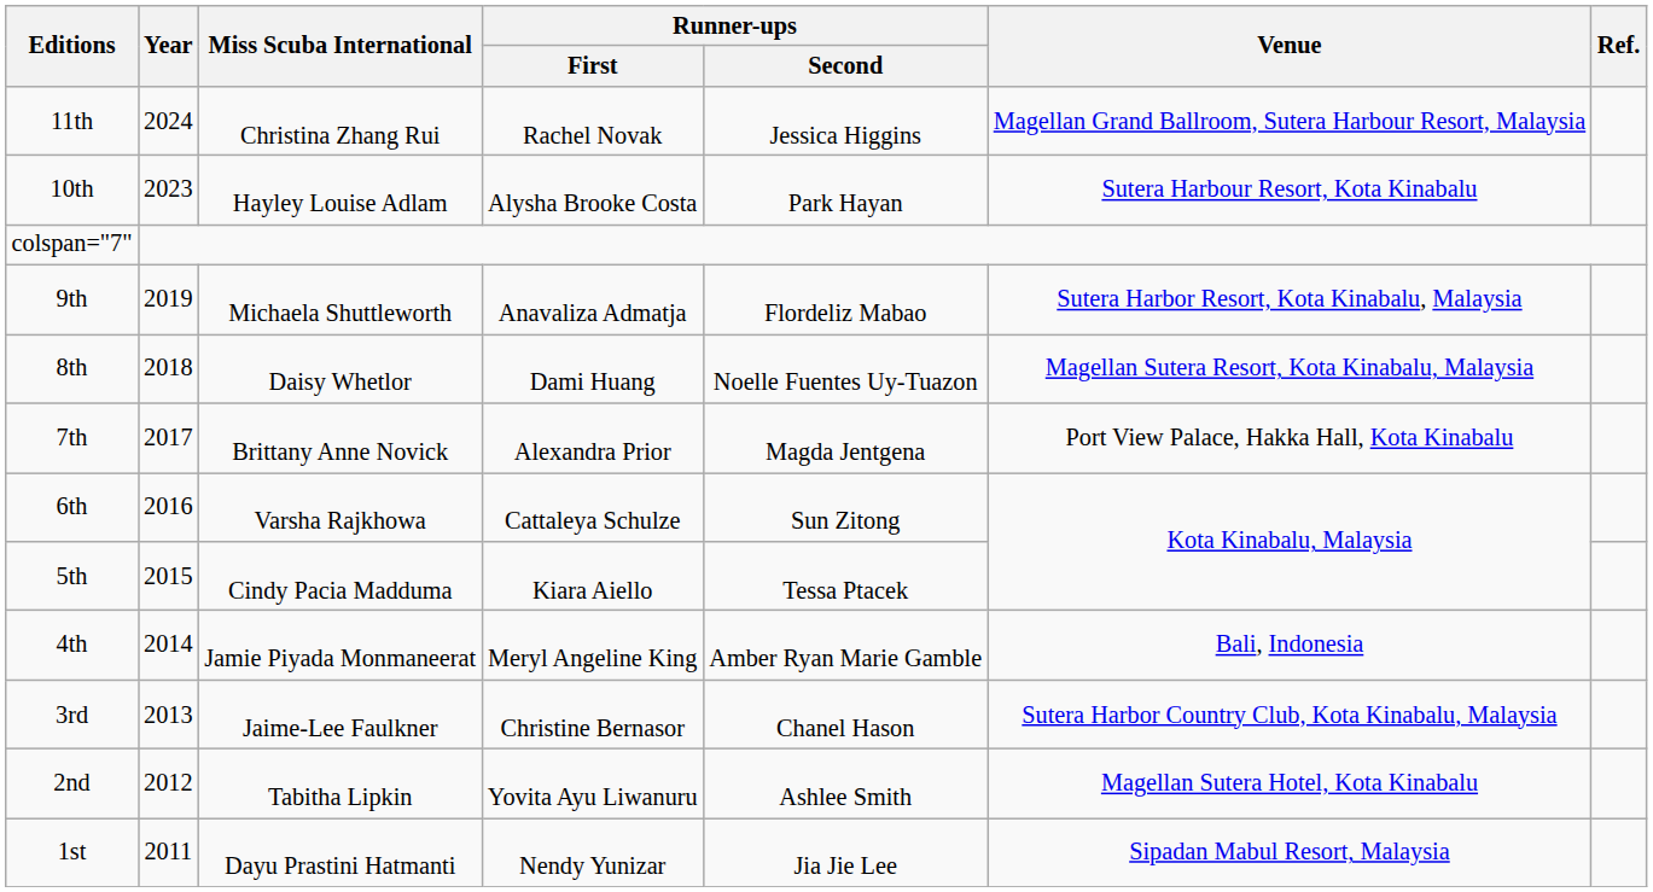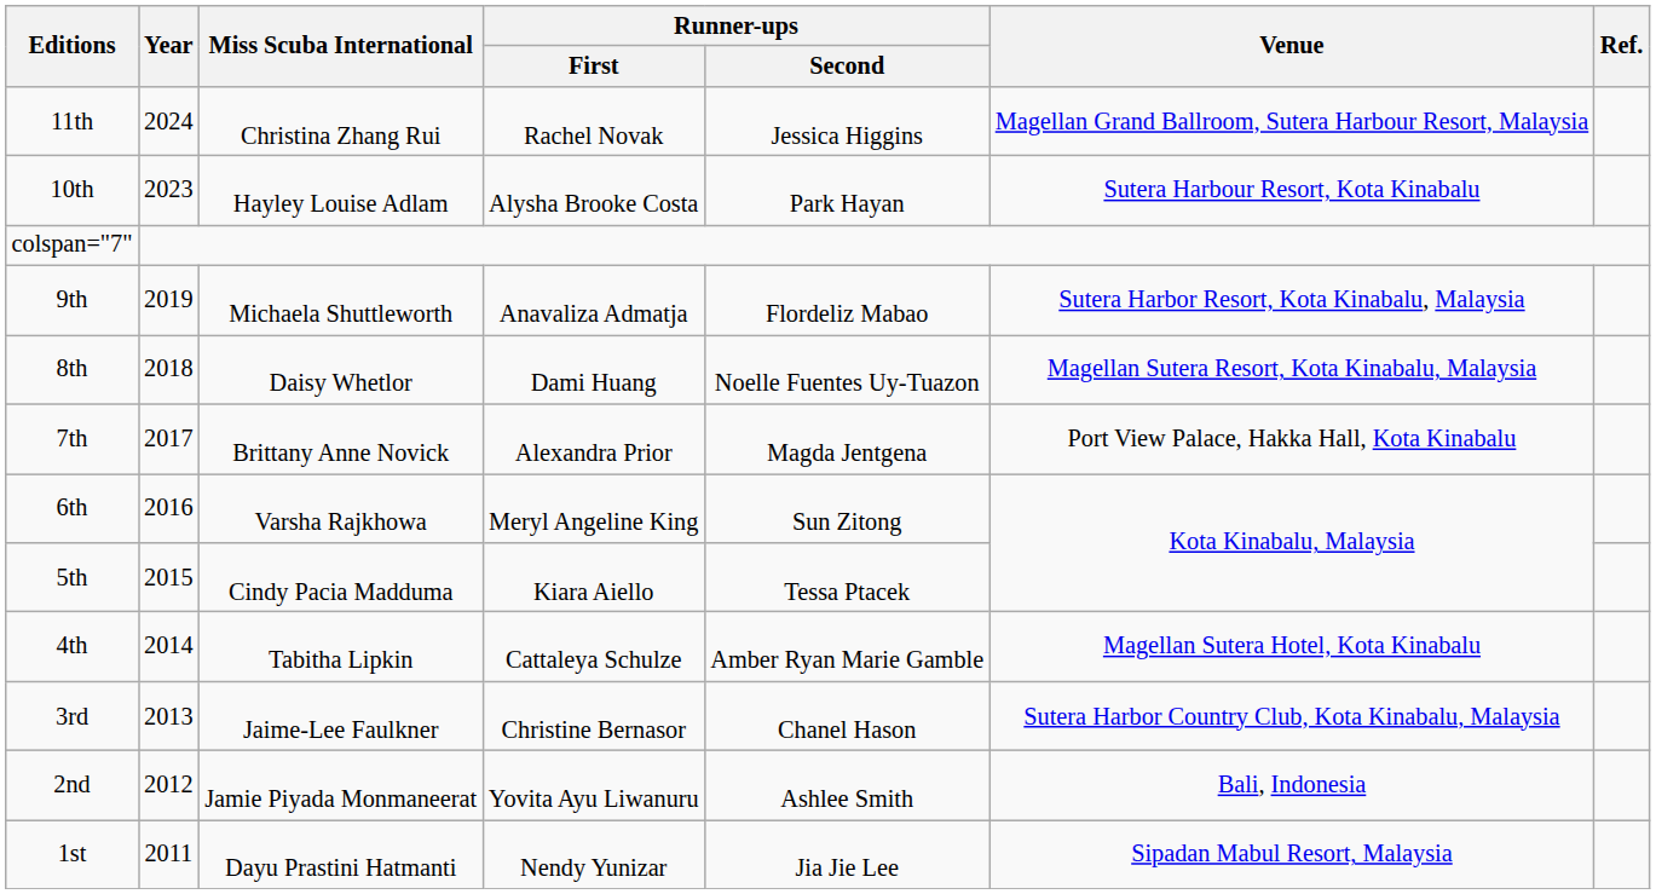6th | Runner-ups / First: Cattaleya Schulze -> Meryl Angeline King
4th | Miss Scuba International: Jamie Piyada Monmaneerat -> Tabitha Lipkin
4th | Runner-ups / First: Meryl Angeline King -> Cattaleya Schulze
4th | Venue: Bali, Indonesia -> Magellan Sutera Hotel, Kota Kinabalu
2nd | Miss Scuba International: Tabitha Lipkin -> Jamie Piyada Monmaneerat
2nd | Venue: Magellan Sutera Hotel, Kota Kinabalu -> Bali, Indonesia
